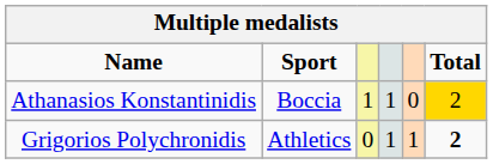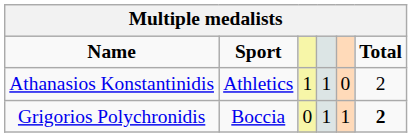Athanasios Konstantinidis | Sport: Boccia -> Athletics
Athanasios Konstantinidis | Total: gold background -> no background
Grigorios Polychronidis | Sport: Athletics -> Boccia
